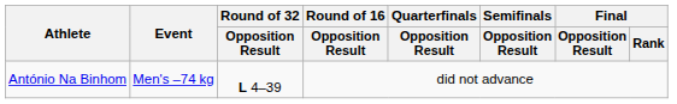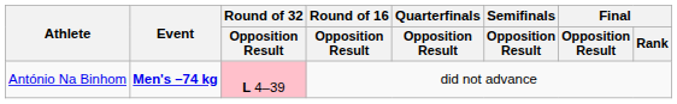António Na Binhom | Event: normal -> bold
António Na Binhom | Round of 32 / Opposition Result: no background -> pink background
